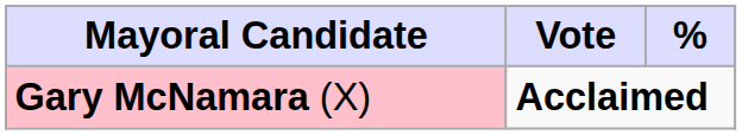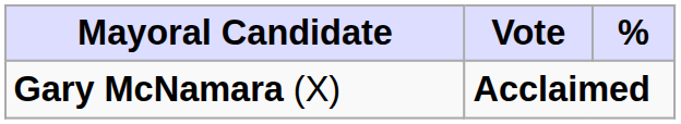Gary McNamara (X) | Mayoral Candidate: pink background -> no background
